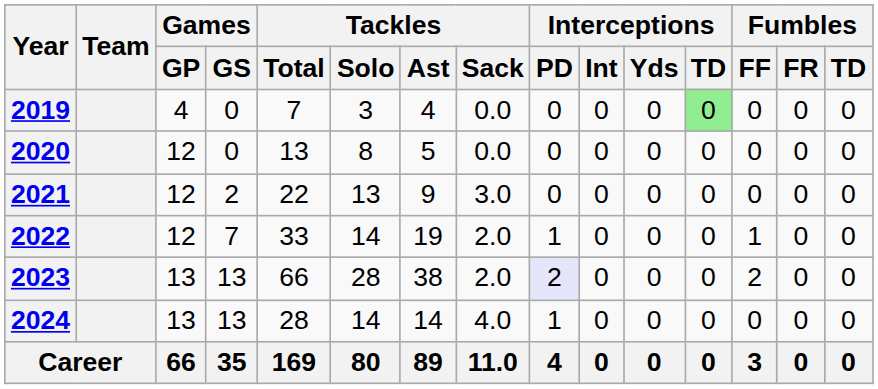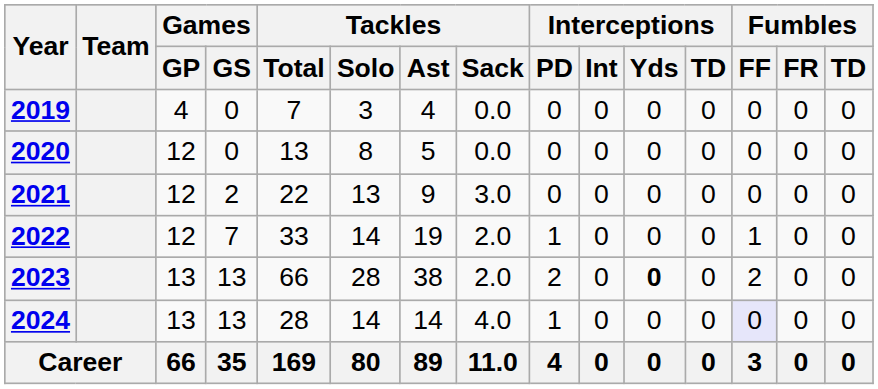2019 | Interceptions / TD: lightgreen background -> no background
2023 | Interceptions / PD: lavender background -> no background
2023 | Interceptions / Yds: normal -> bold
2024 | Fumbles / FF: no background -> lavender background
